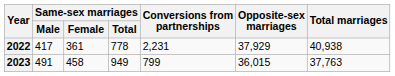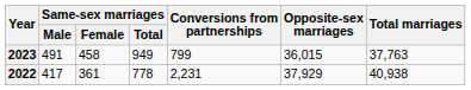rows swapped: 2022 <-> 2023
